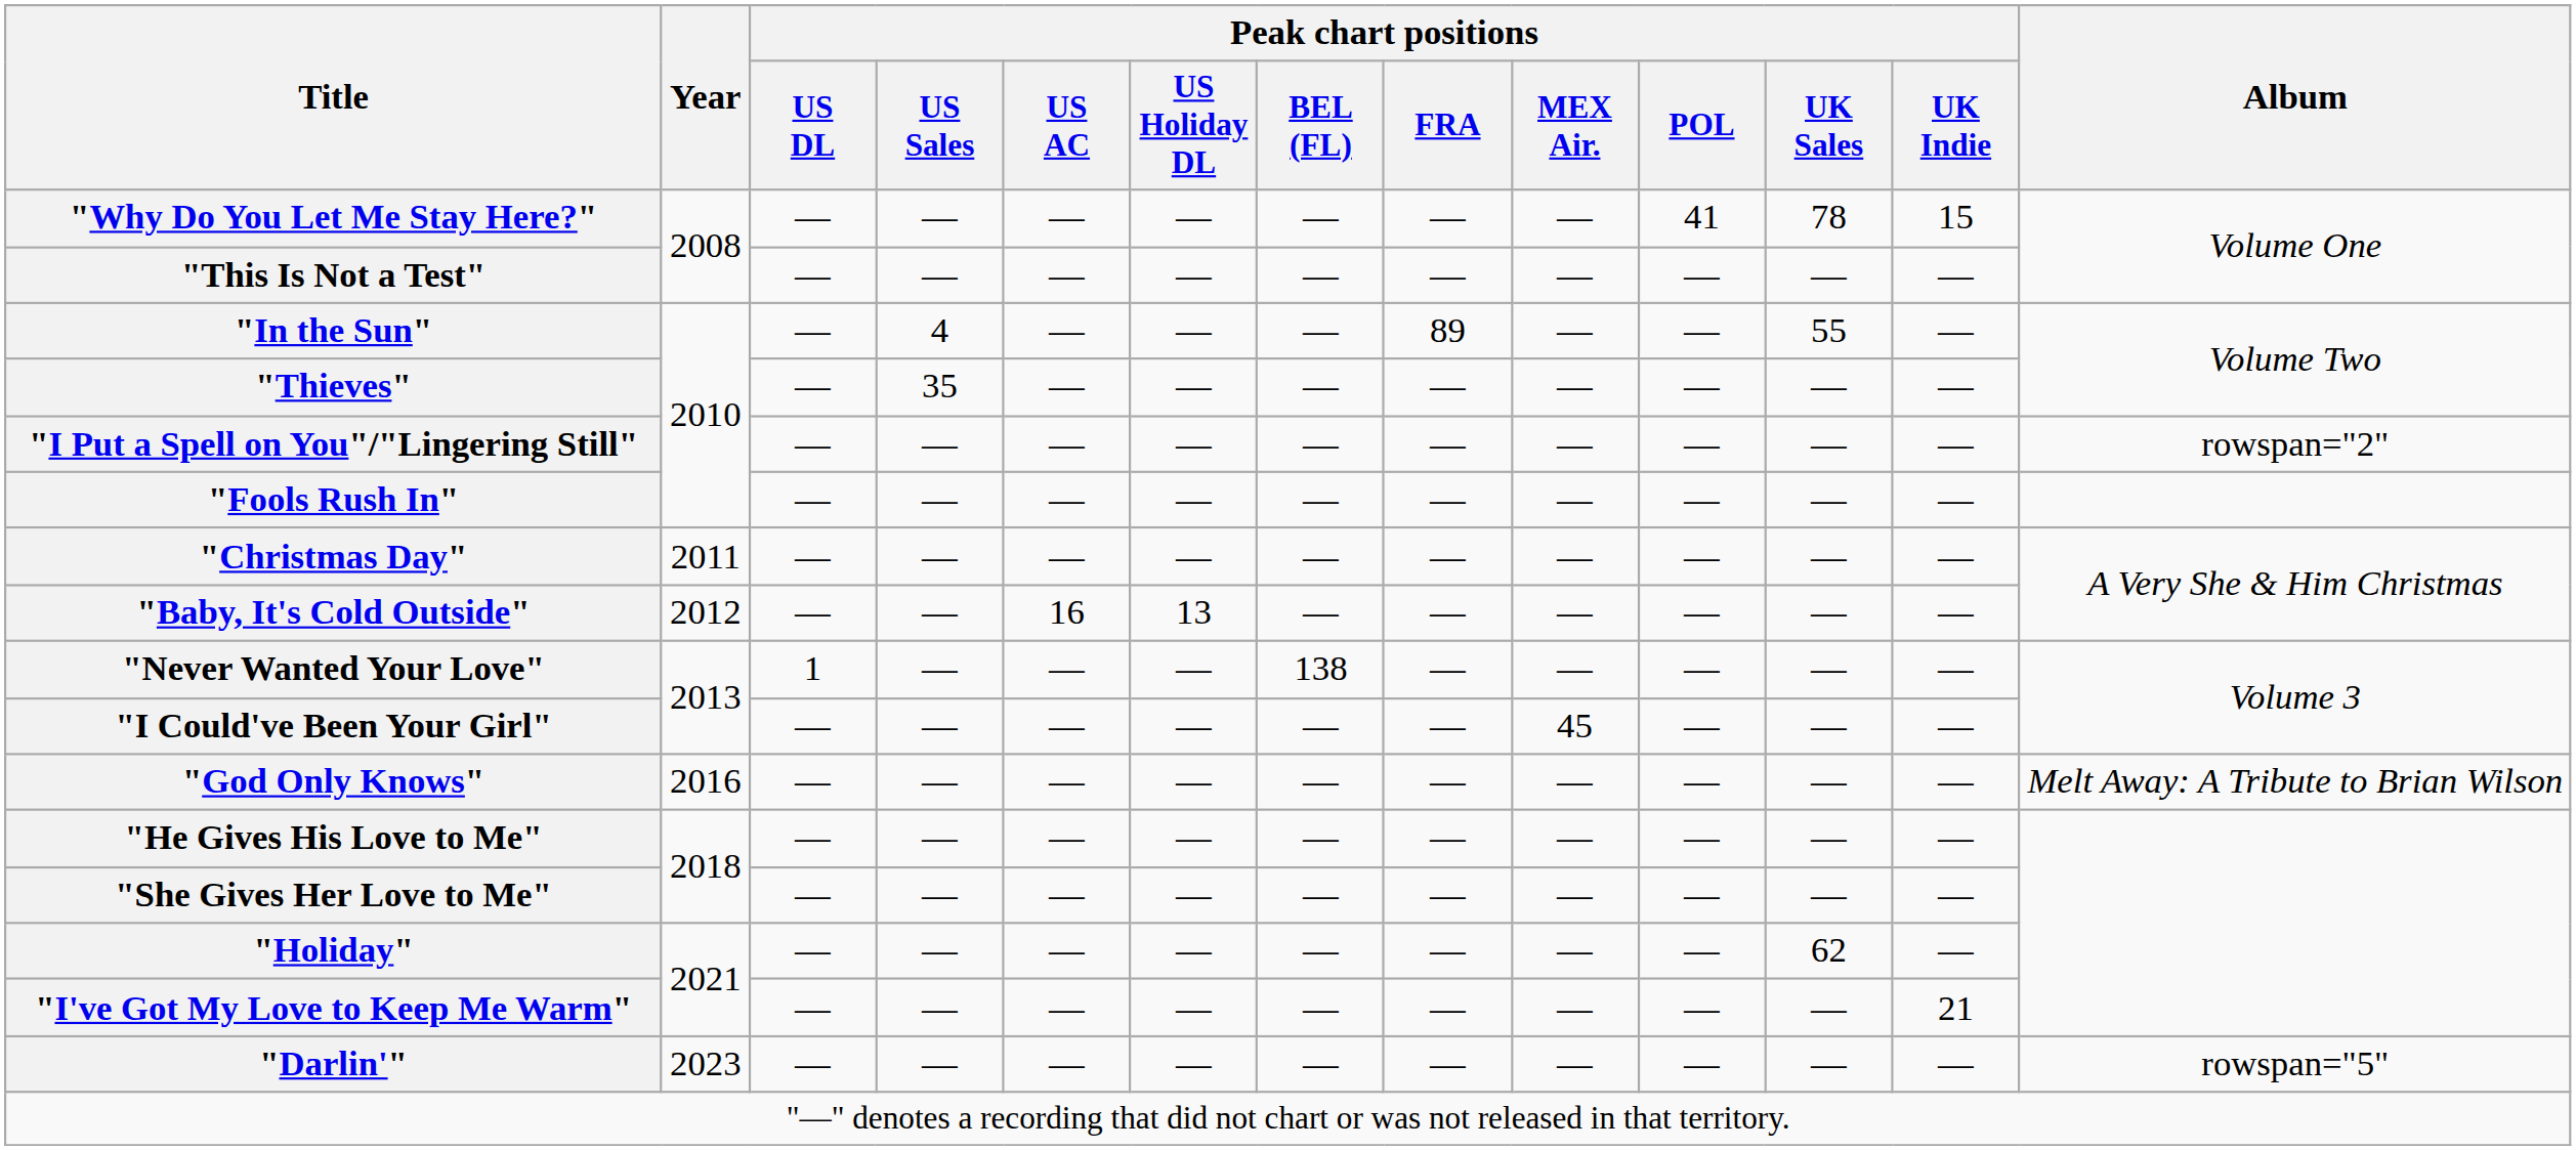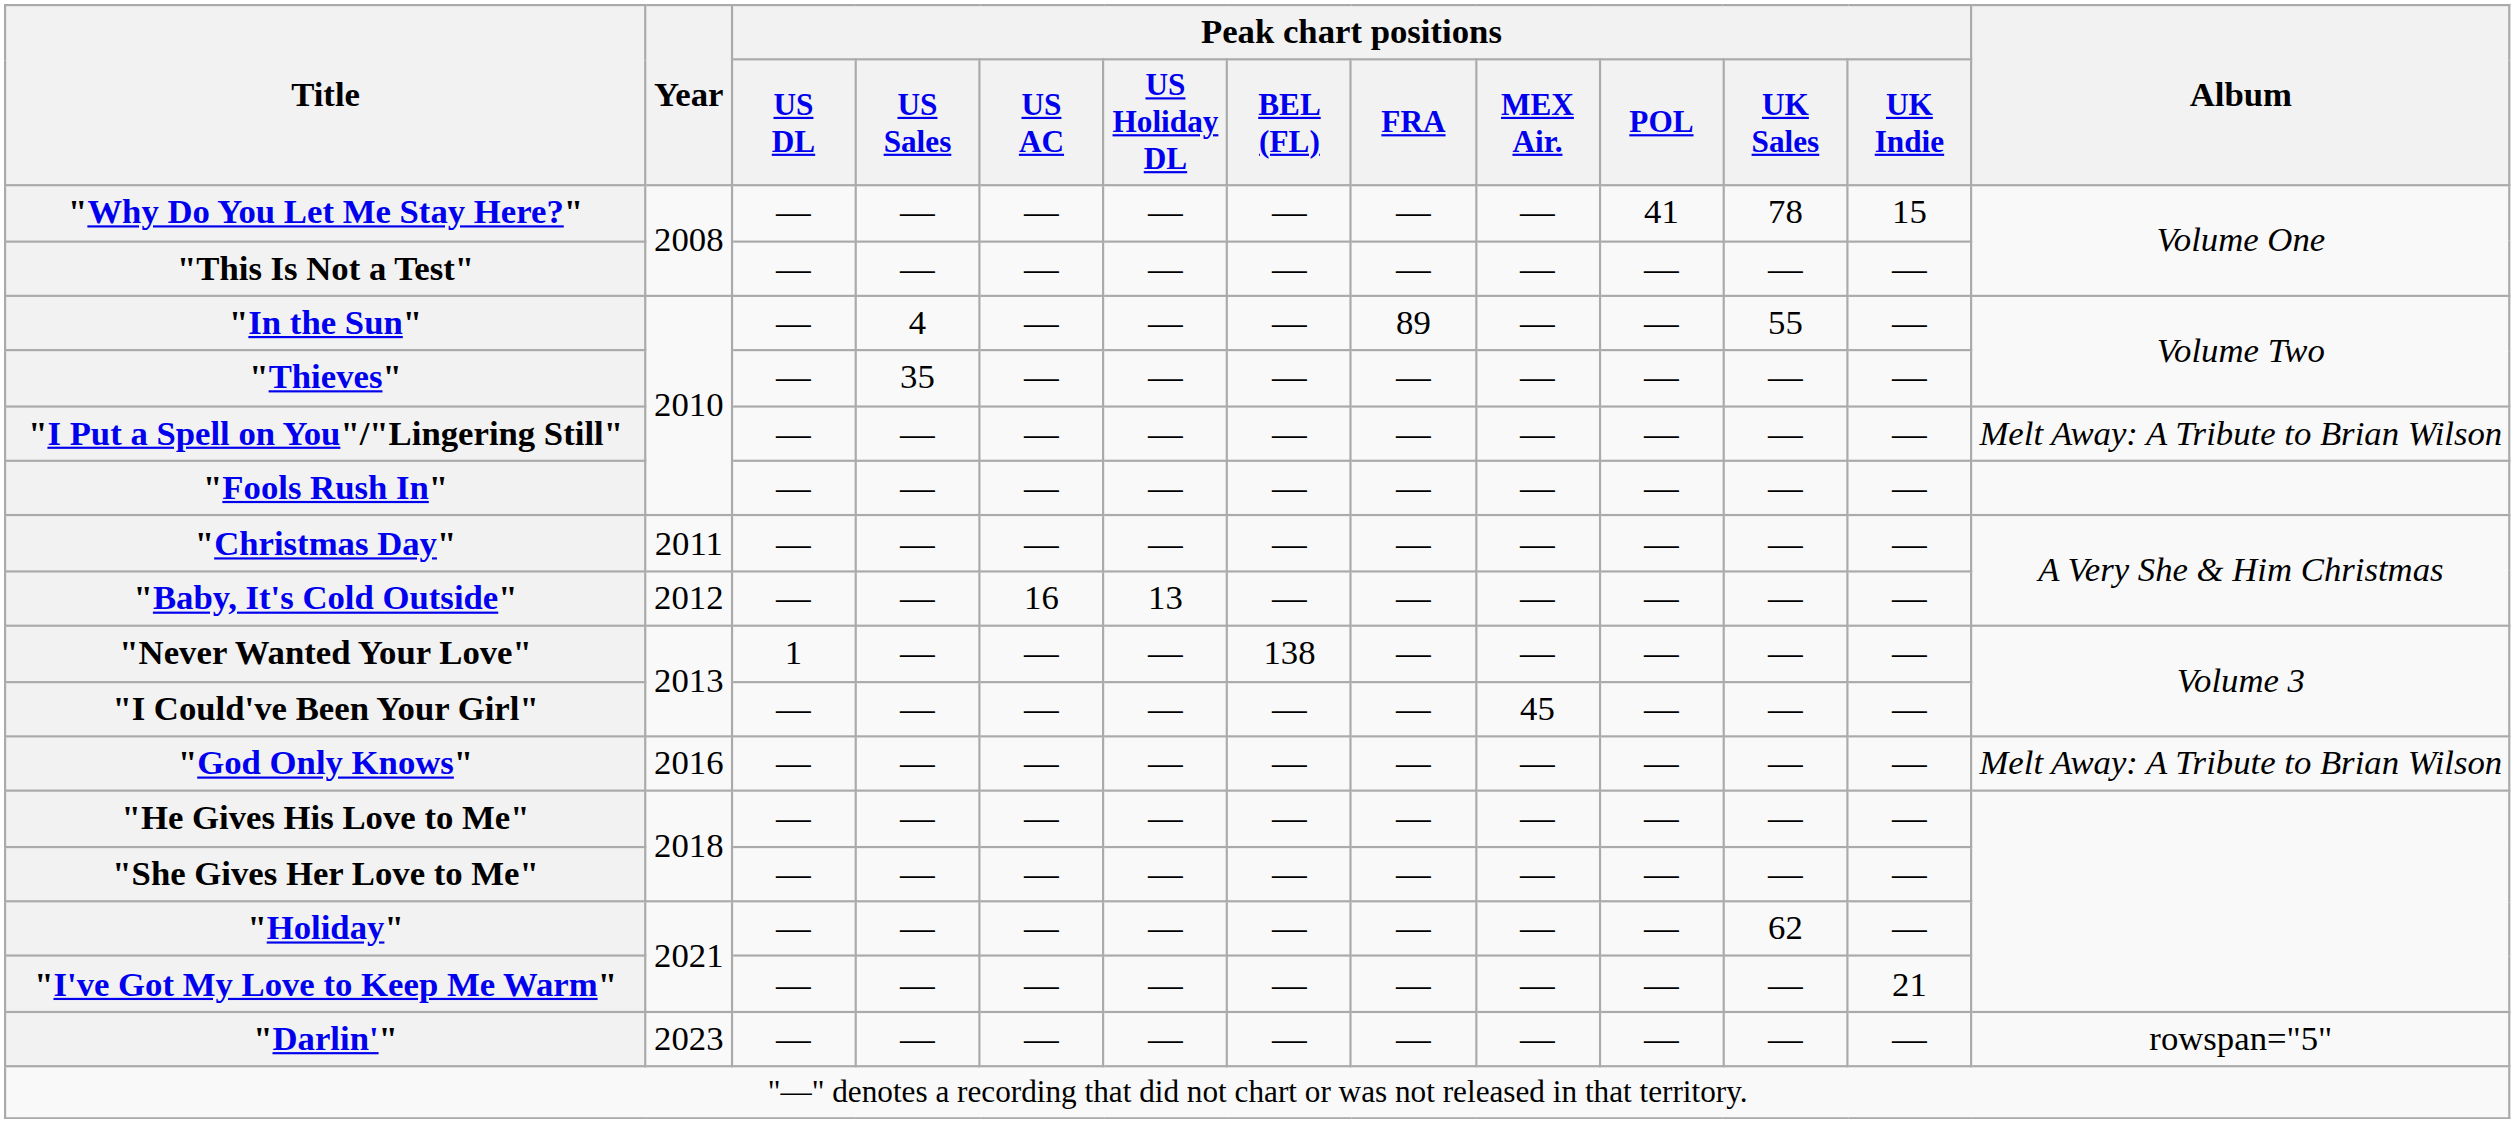"I Put a Spell on You"/"Lingering Still" | Album: rowspan="2" -> Melt Away: A Tribute to Brian Wilson
